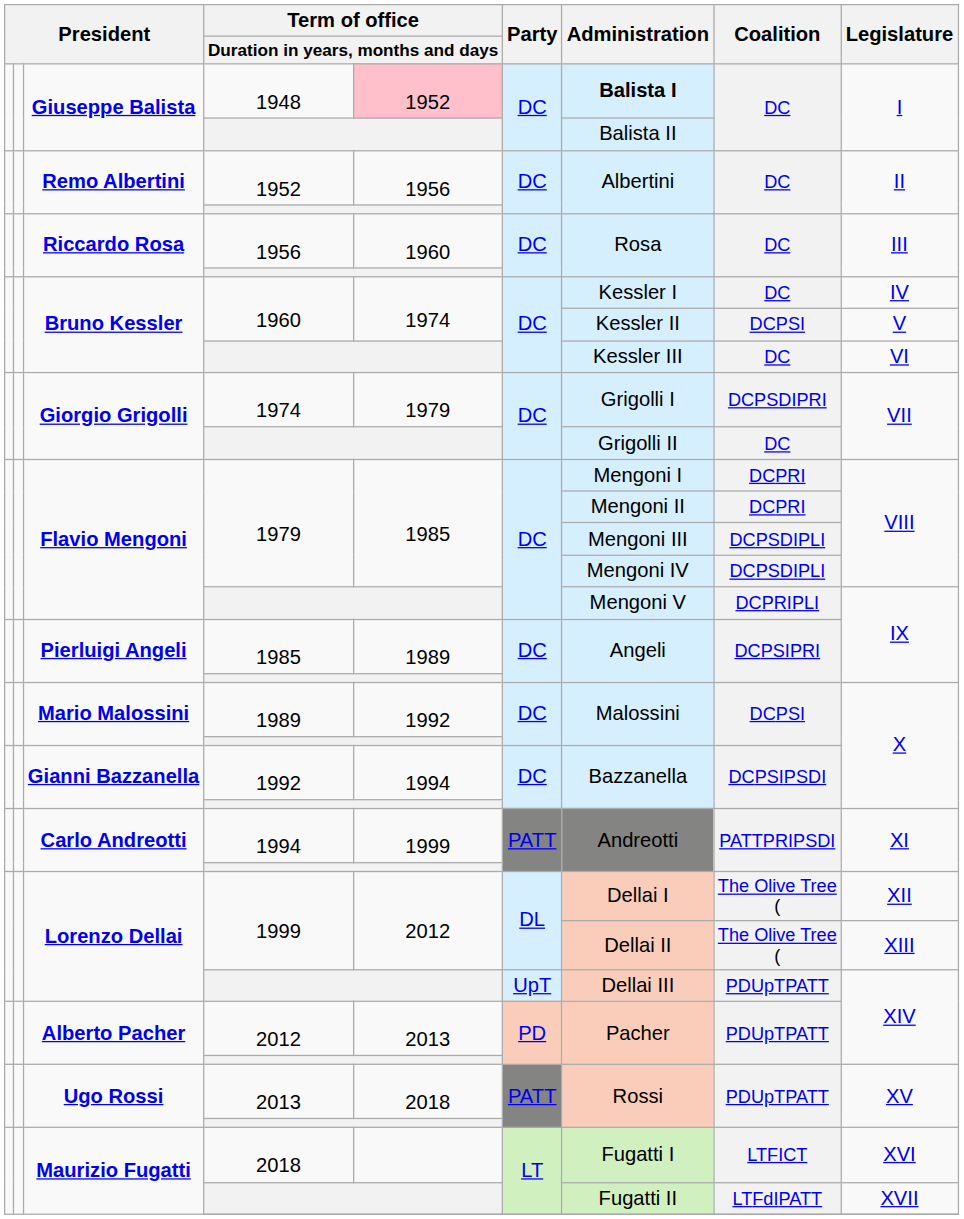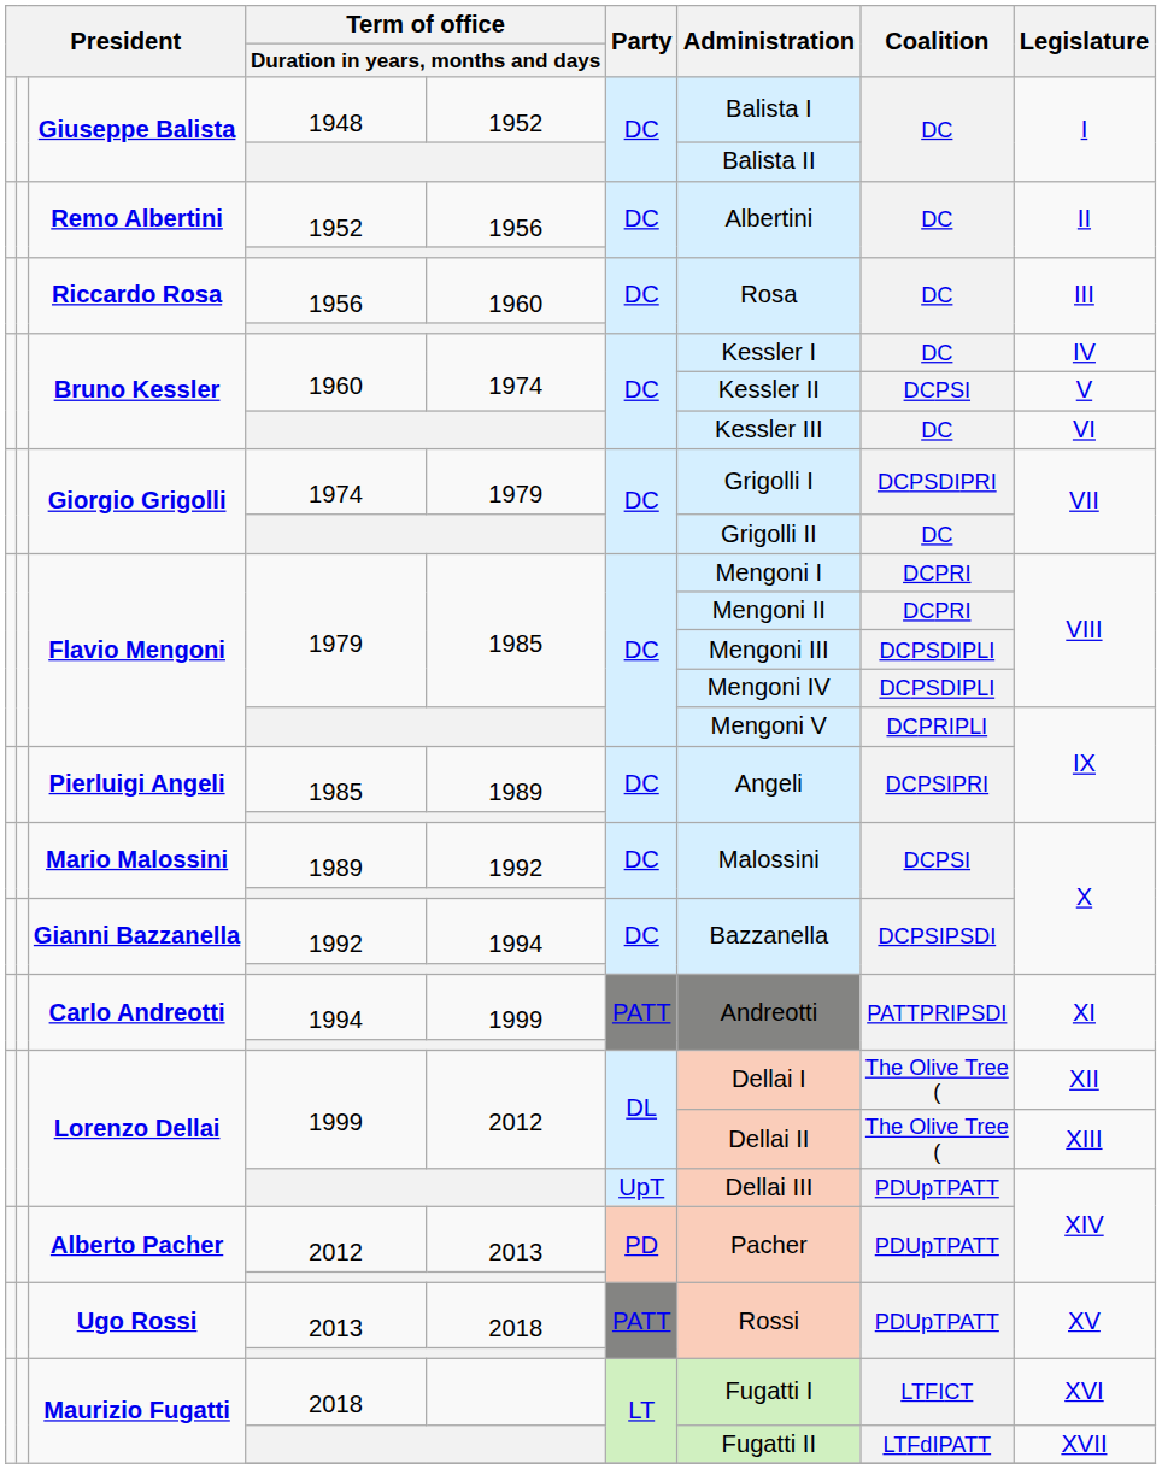1948 | column 5: pink background -> no background
1948 | Administration: bold -> normal
